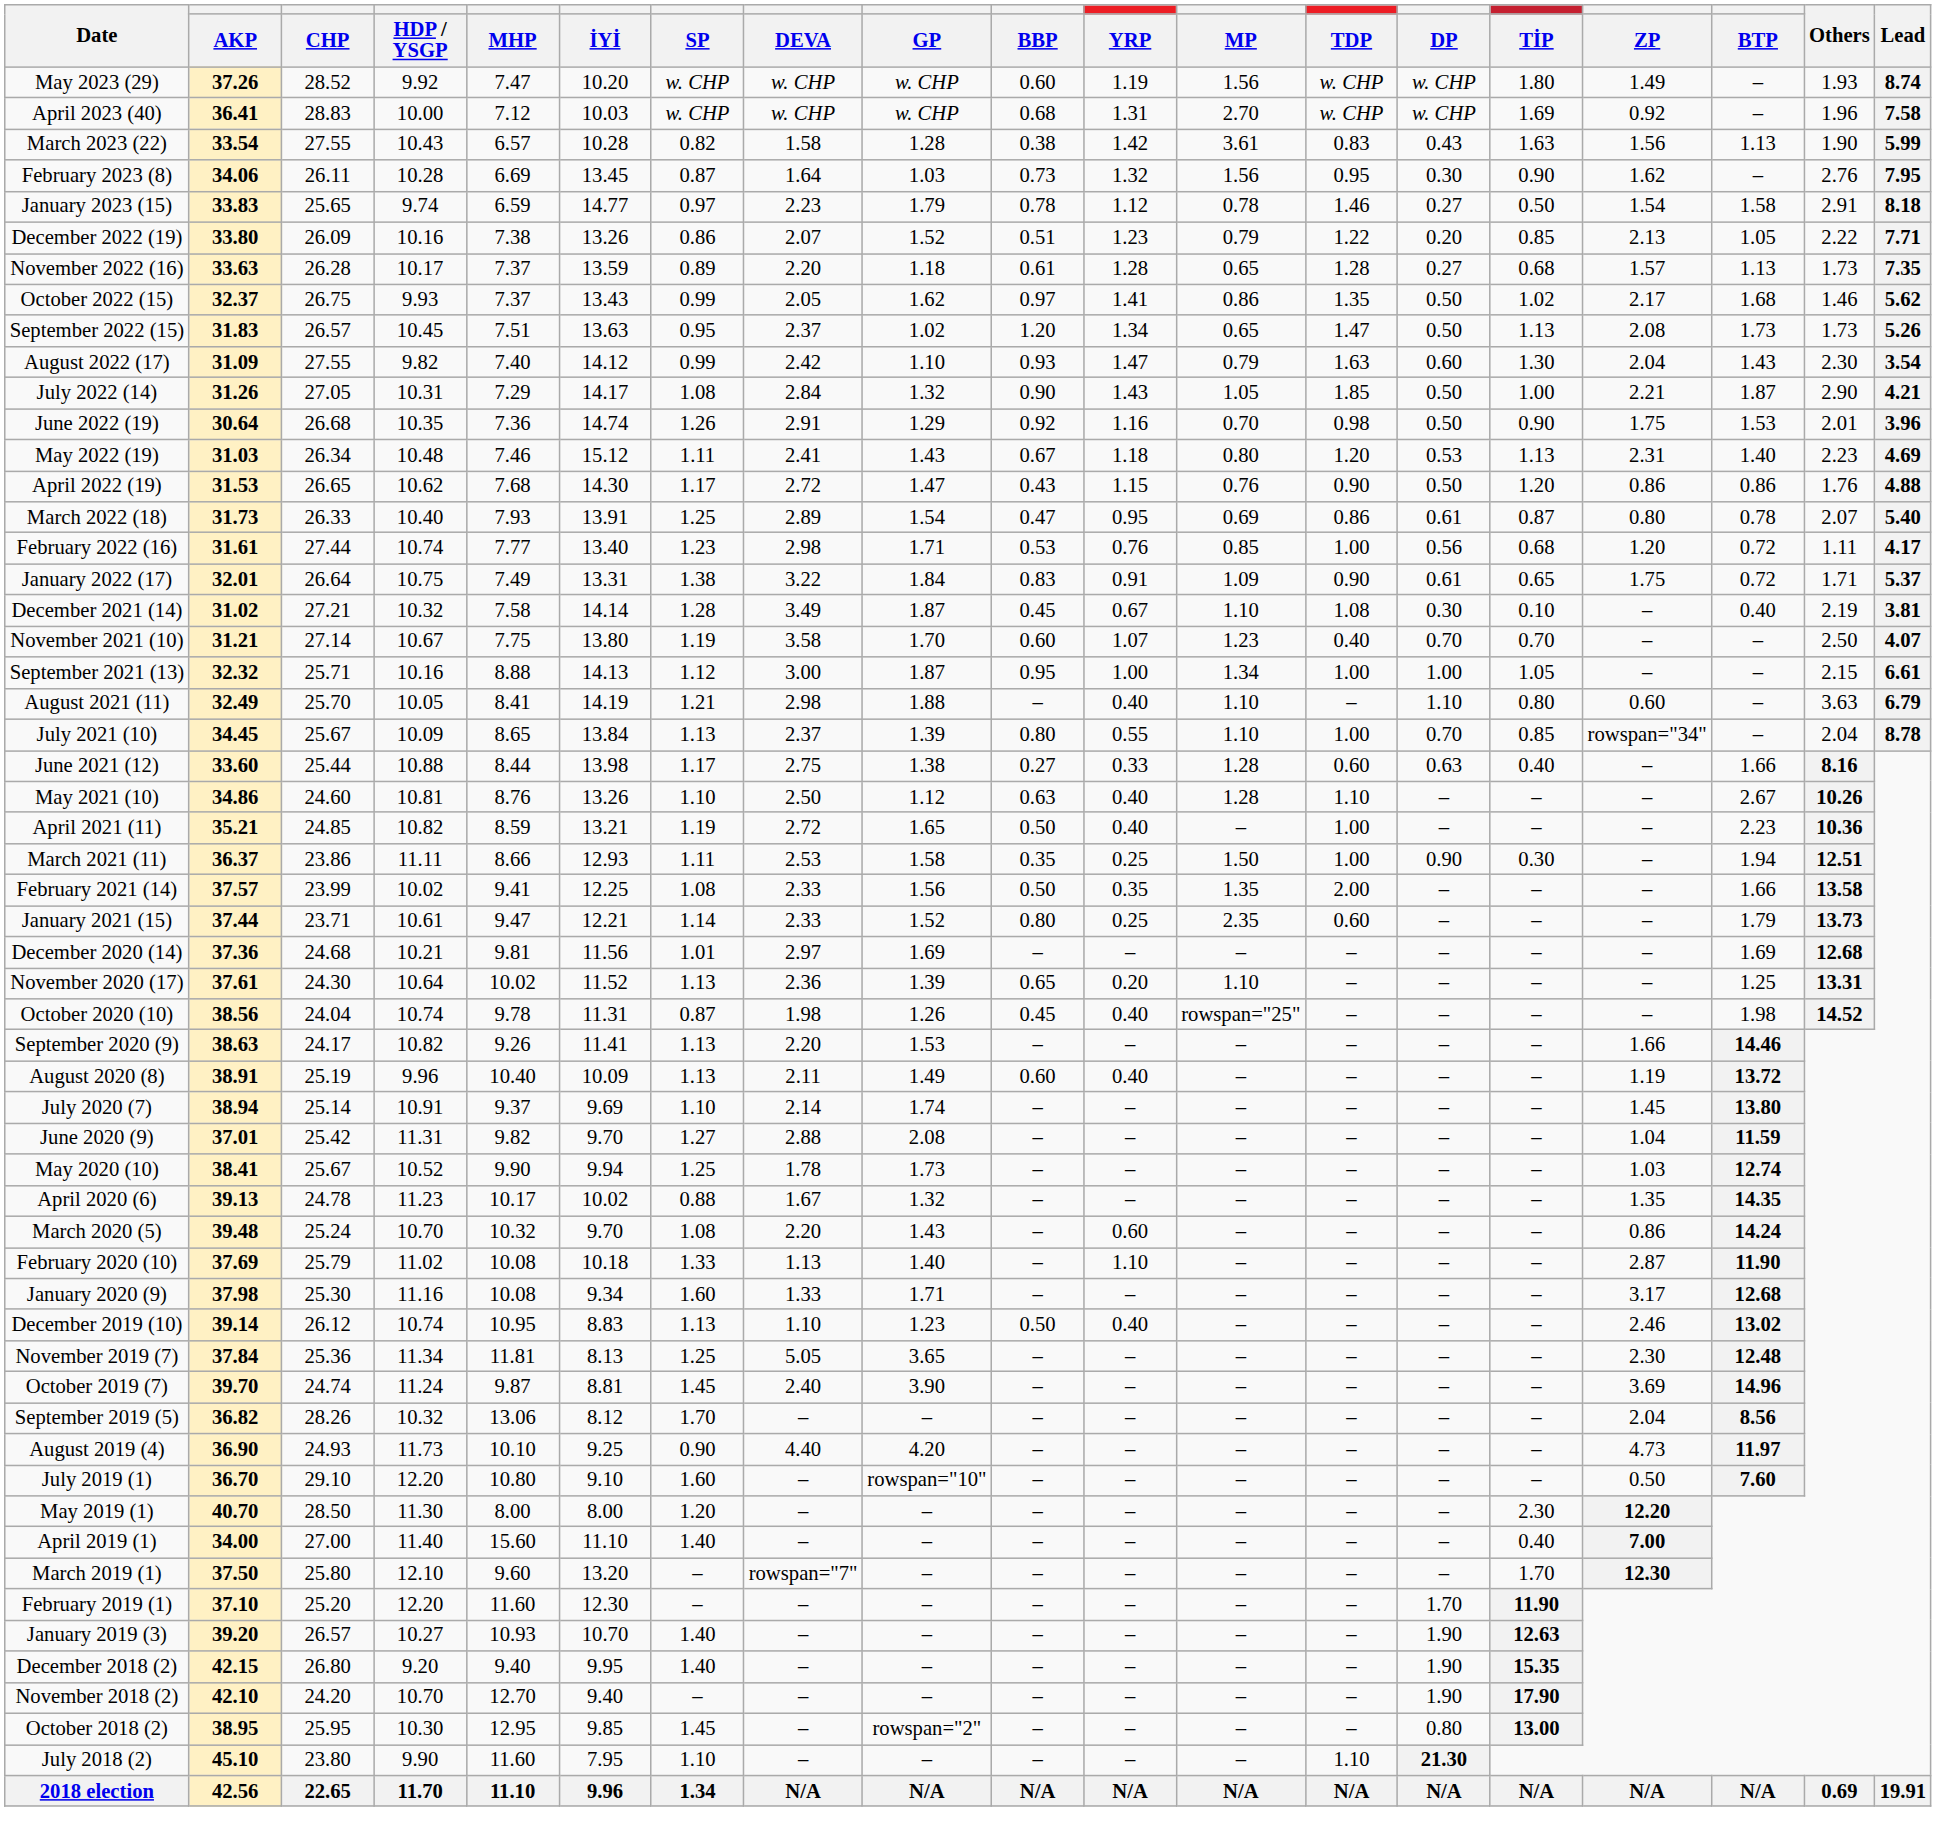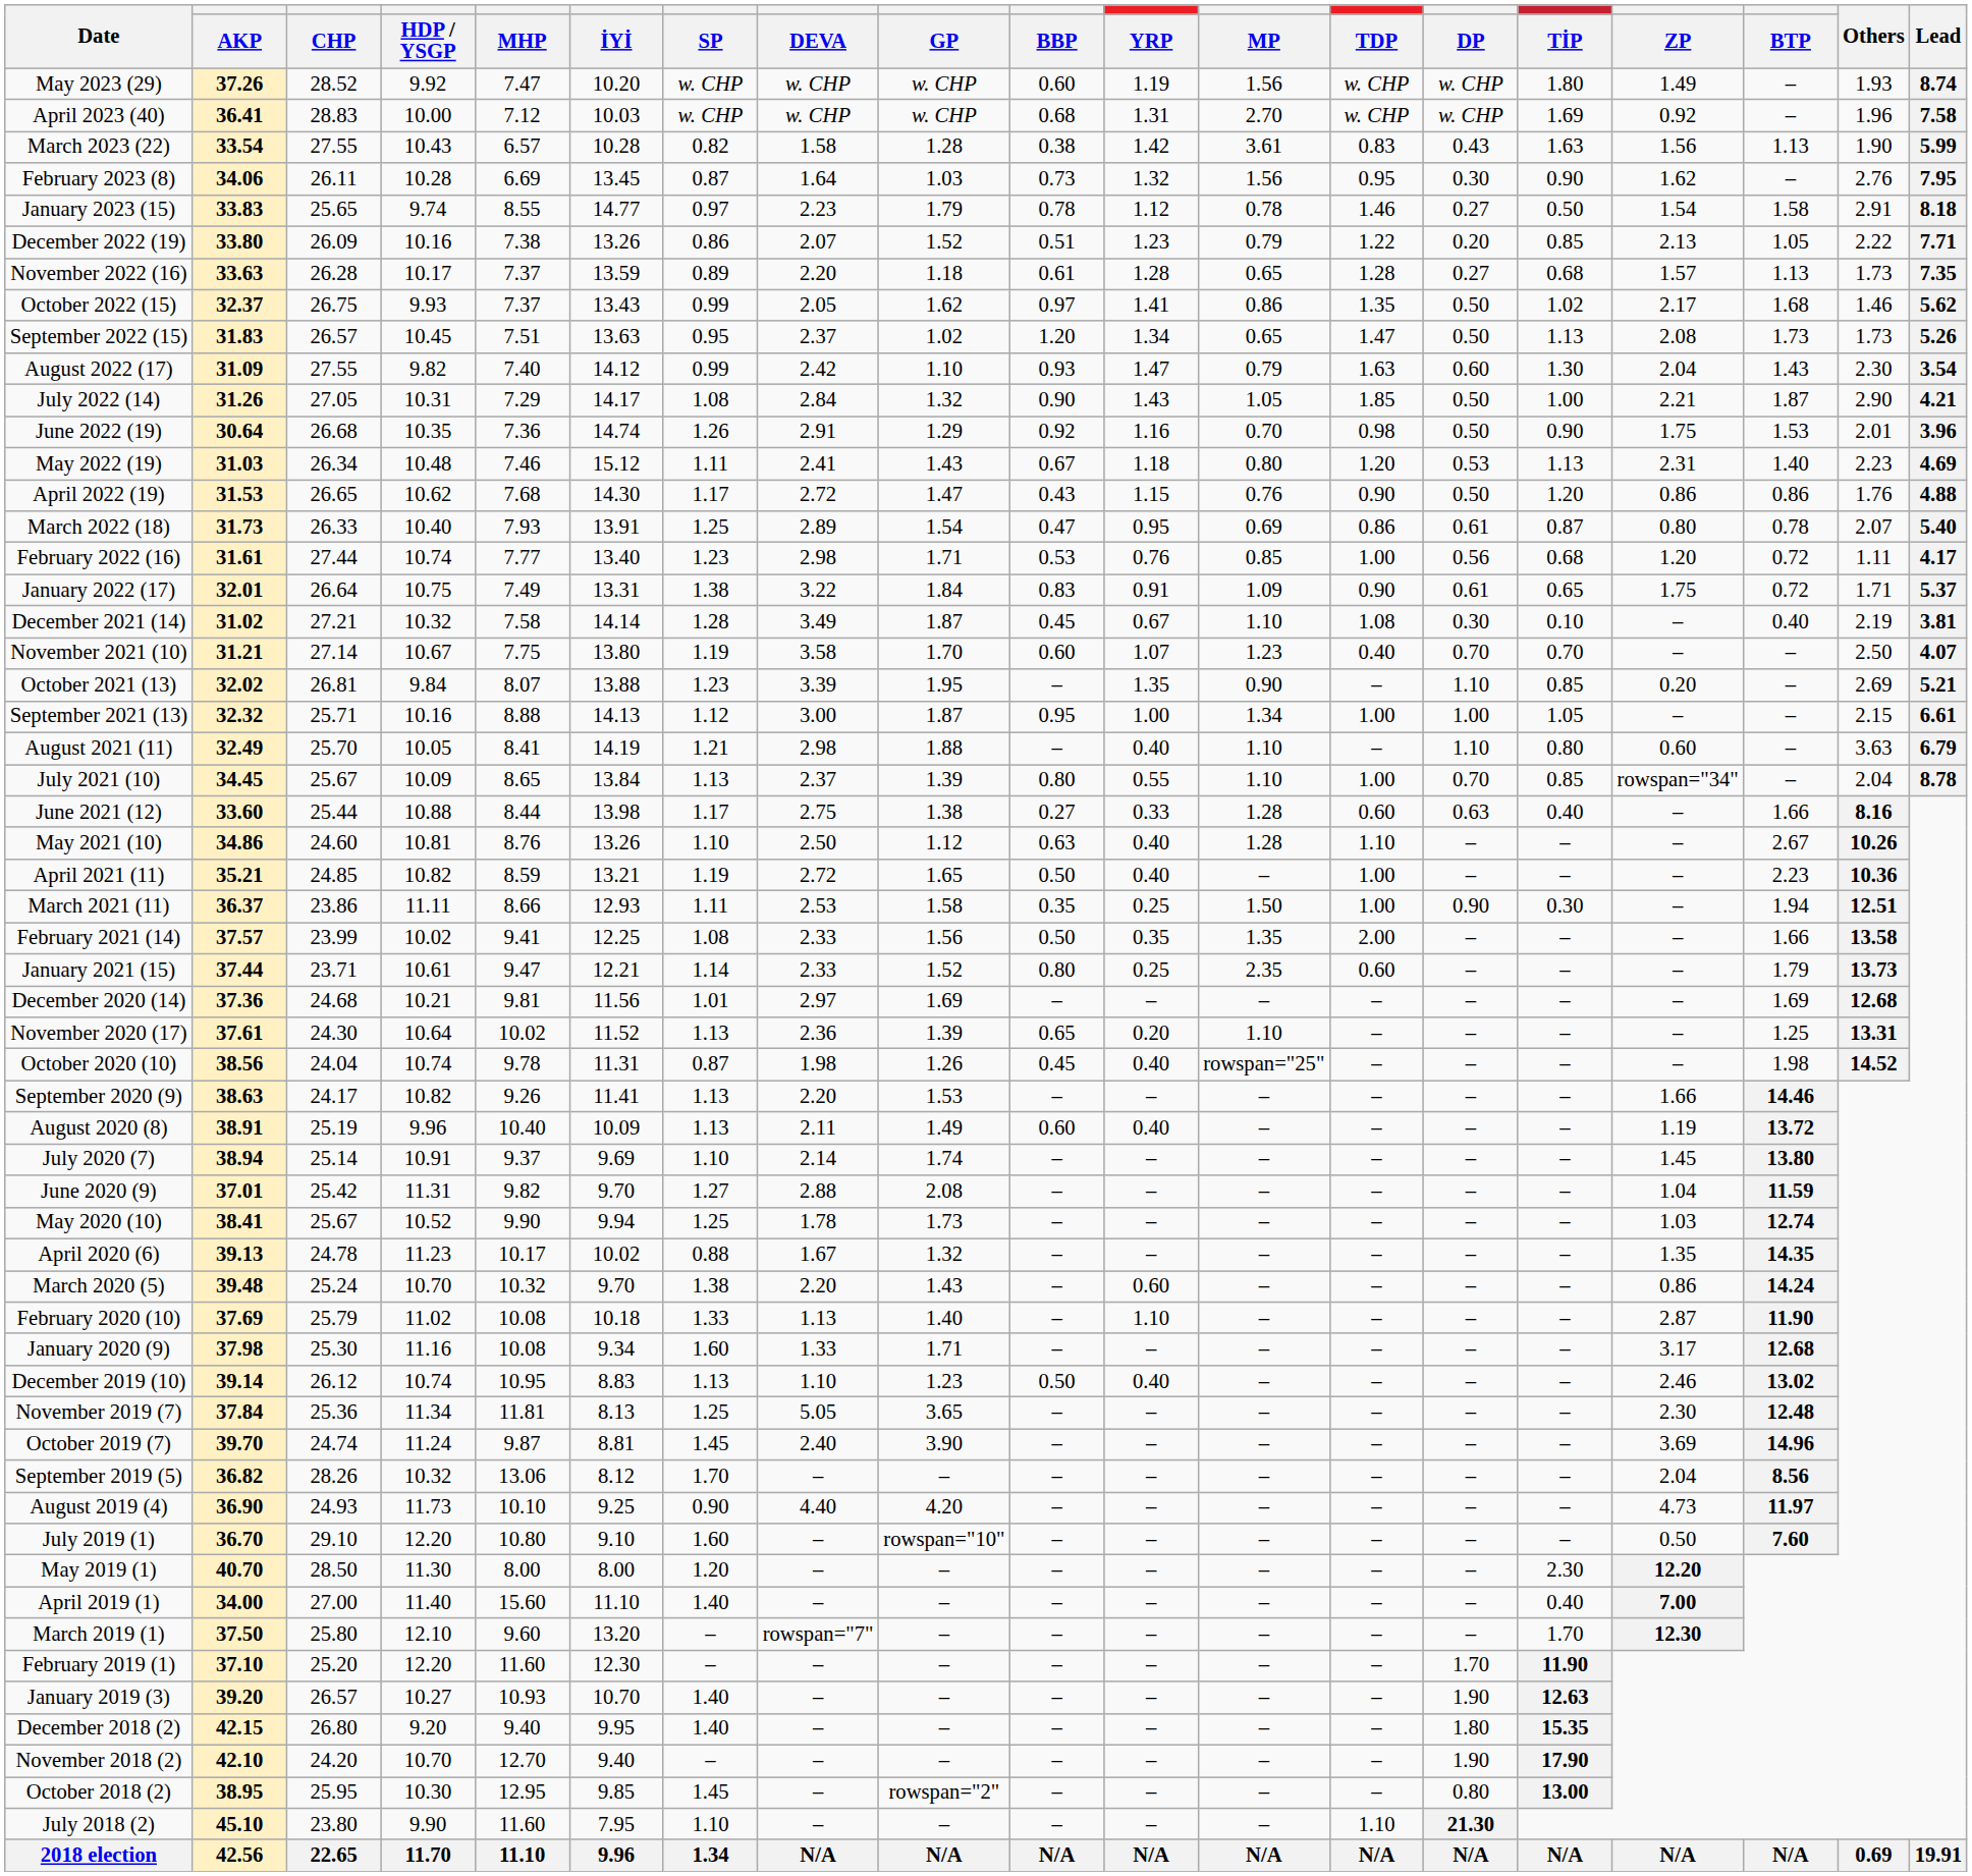January 2023 (15) | MHP: 6.59 -> 8.55
+ row: October 2021 (13) | 32.02 | 26.81 | 9.84 | 8.07 | 13.88 | 1.23 | 3.39 | 1.95 | – | 1.35 | 0.90 | – | 1.10 | 0.85 | 0.20 | – | 2.69 | 5.21
March 2020 (5) | SP: 1.08 -> 1.38
December 2018 (2) | DP: 1.90 -> 1.80
